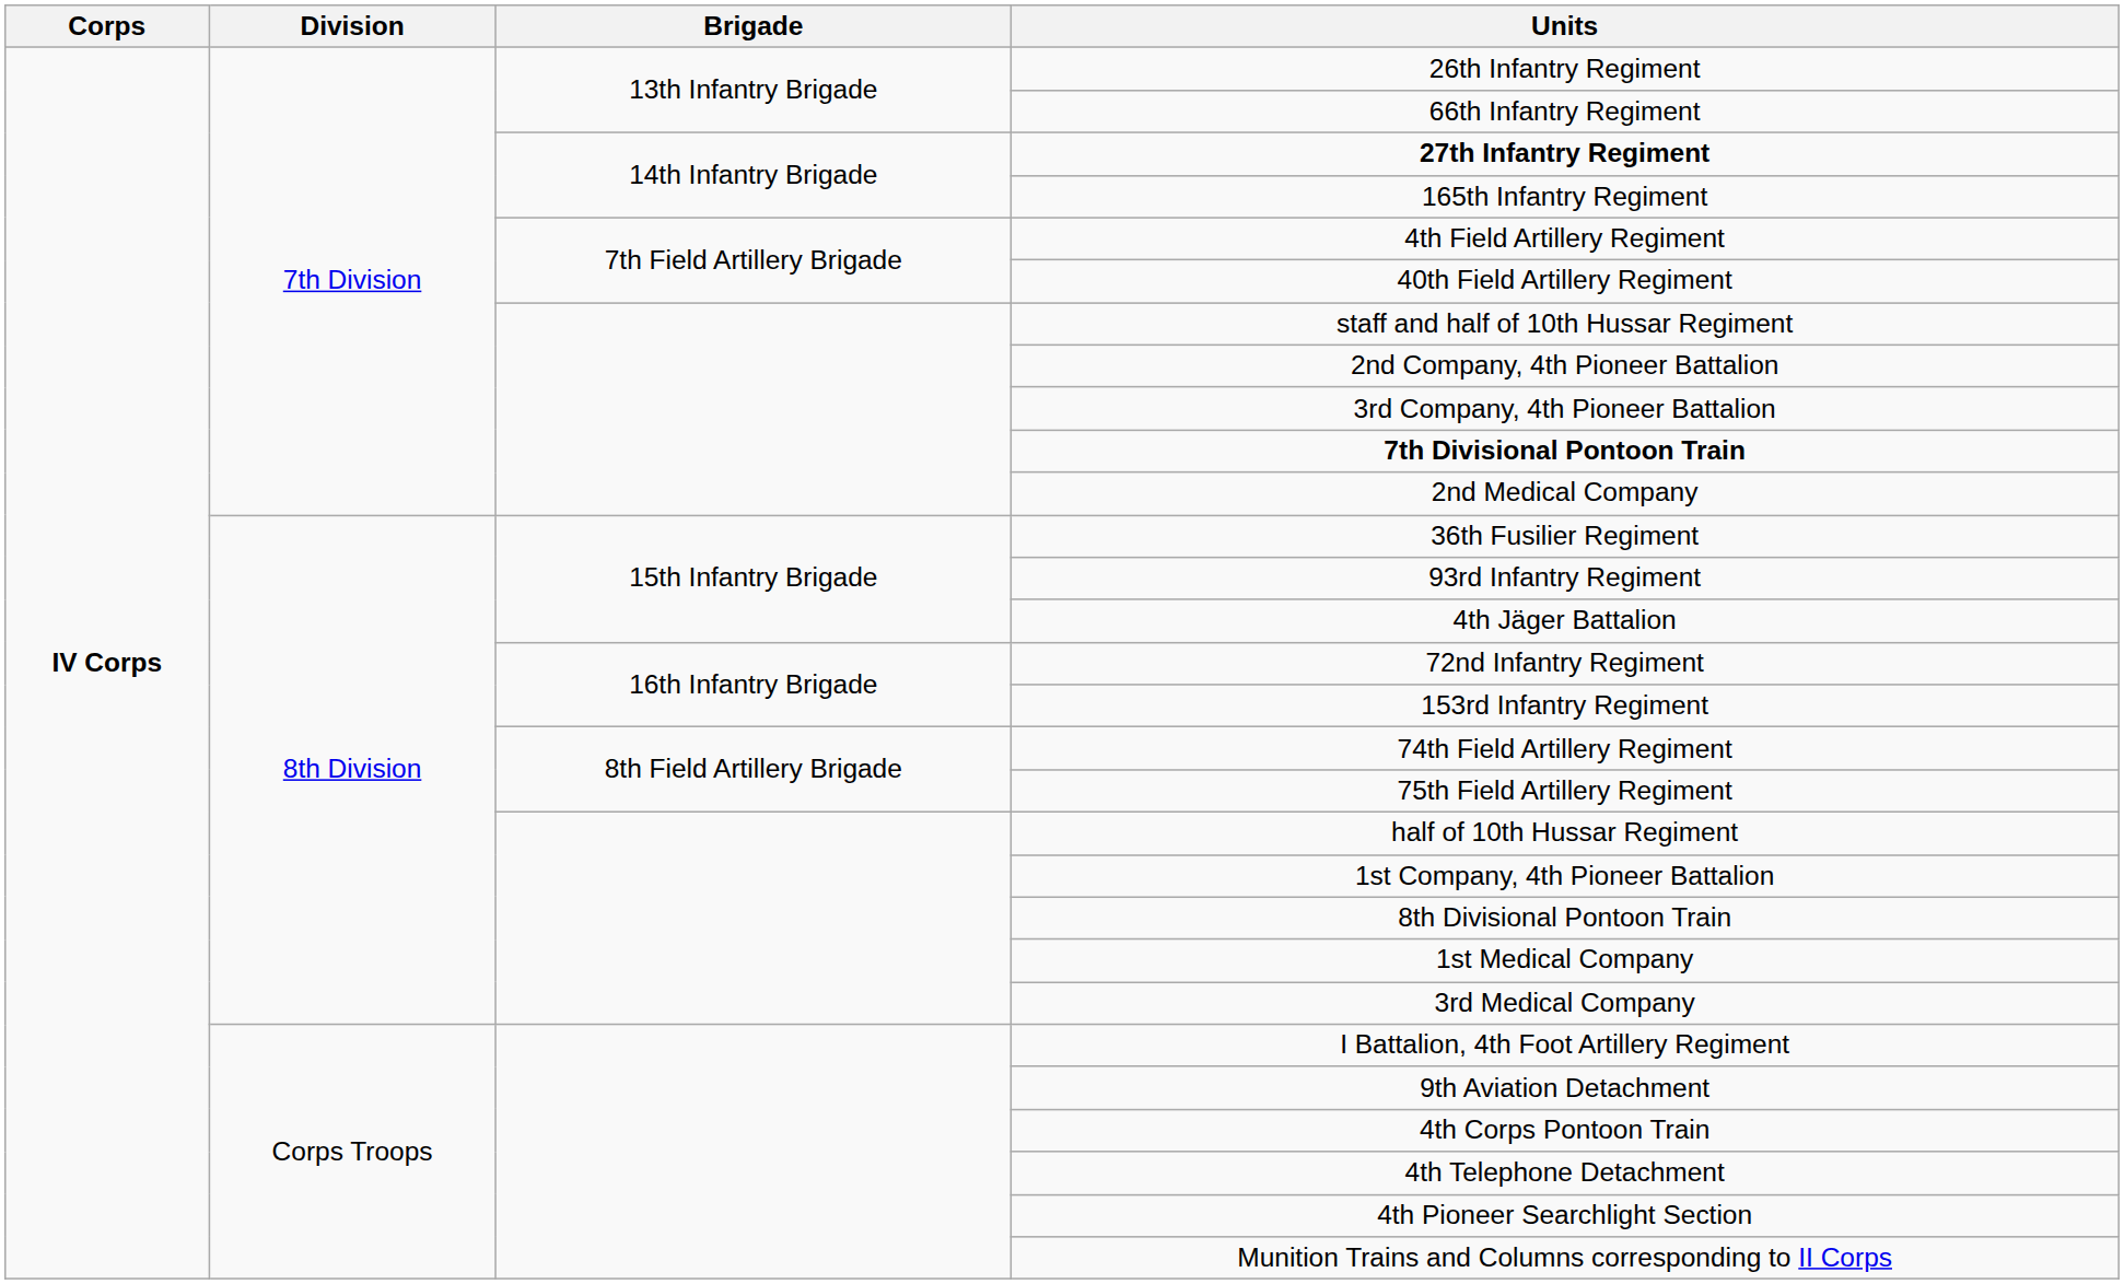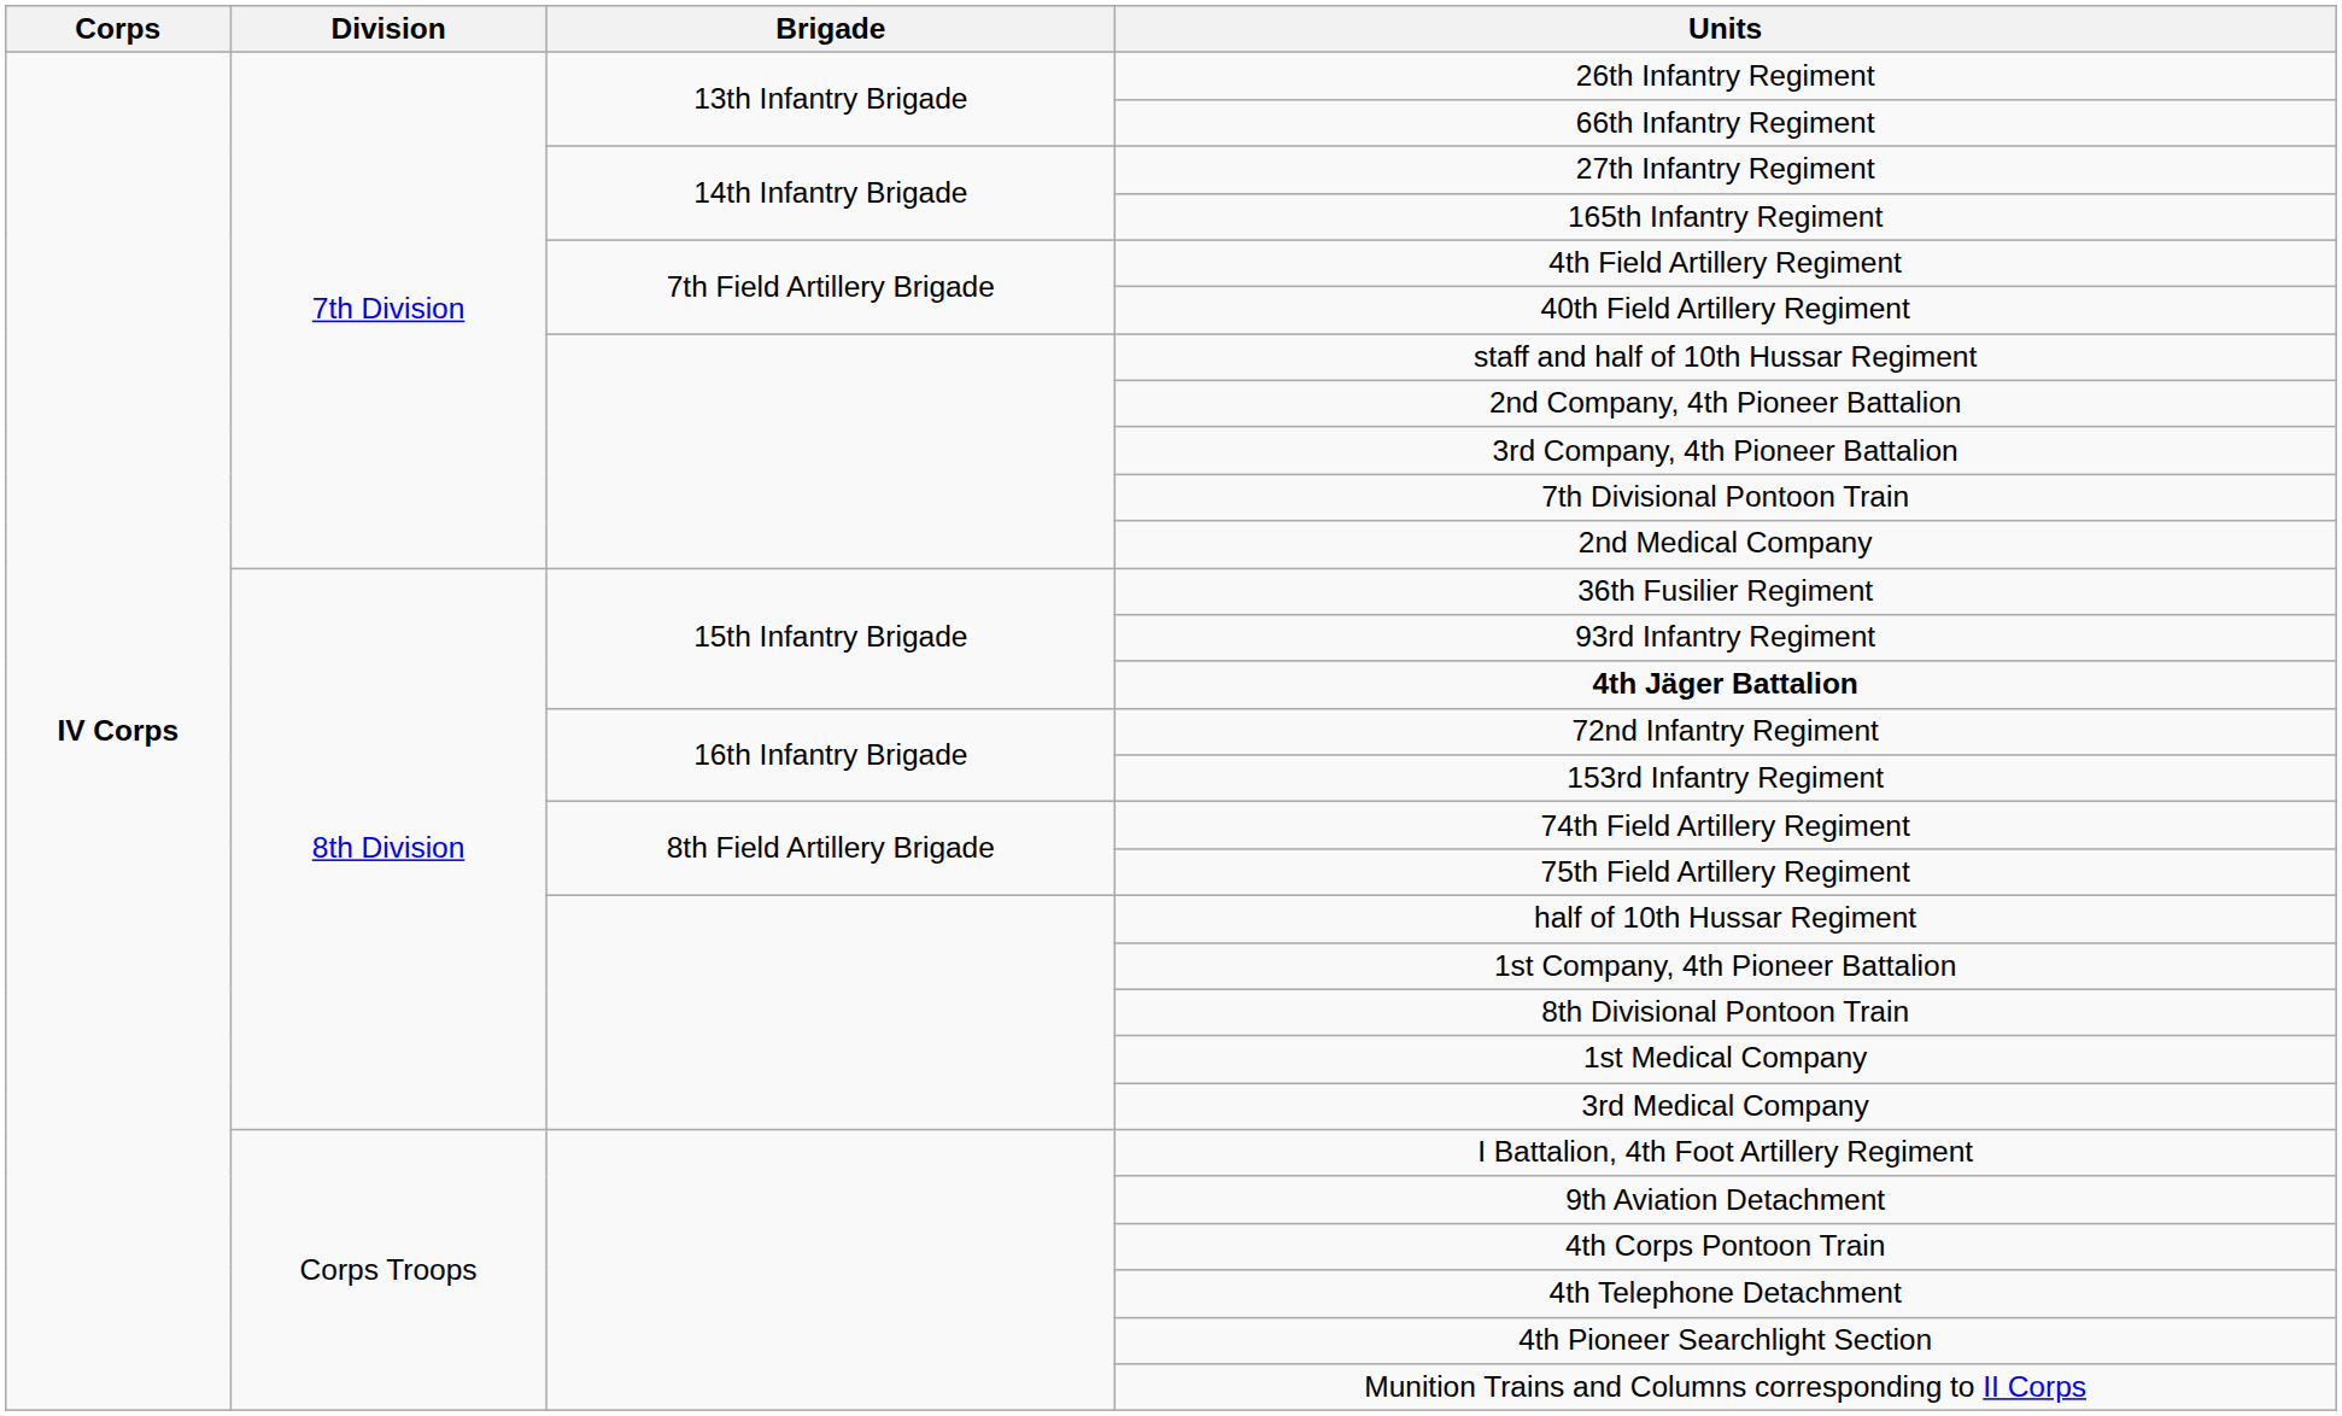27th Infantry Regiment | Units: bold -> normal
7th Divisional Pontoon Train | Units: bold -> normal
4th Jäger Battalion | Units: normal -> bold
